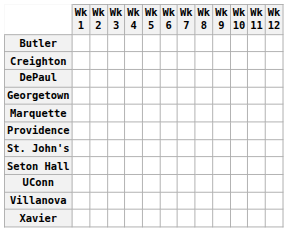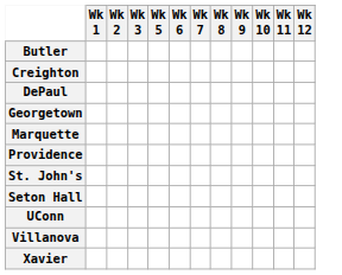- column: Wk 4
